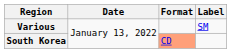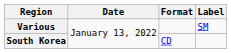South Korea | Format: lightsalmon background -> no background
